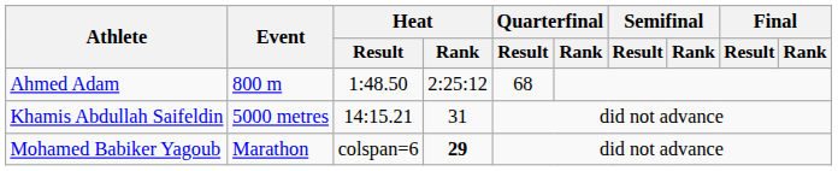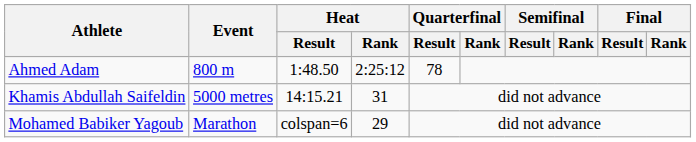Ahmed Adam | Quarterfinal / Result: 68 -> 78
Mohamed Babiker Yagoub | Heat / Rank: bold -> normal
